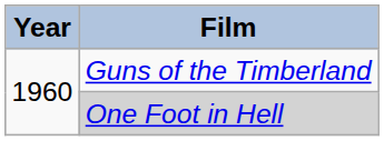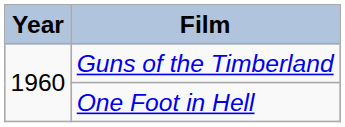One Foot in Hell | Film: lightgrey background -> no background
